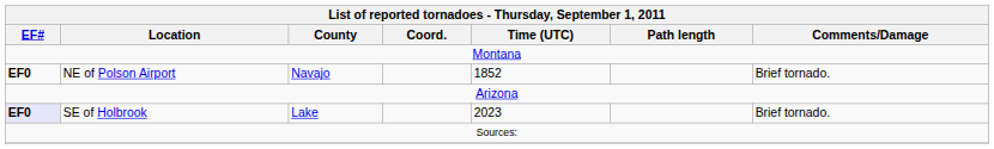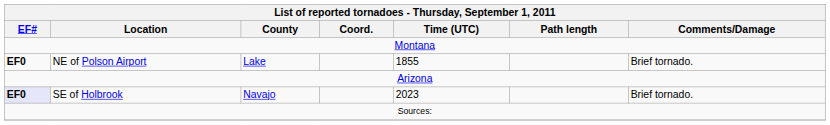NE of Polson Airport | County: Navajo -> Lake
NE of Polson Airport | Time (UTC): 1852 -> 1855
SE of Holbrook | County: Lake -> Navajo
